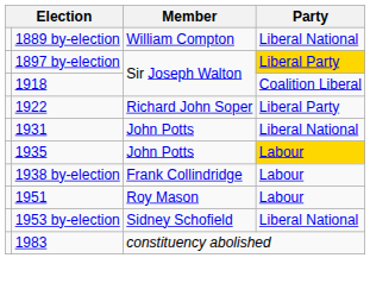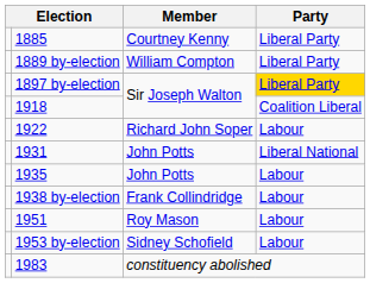+ row: 1885 | Courtney Kenny | Liberal Party
1889 by-election | Party: Liberal National -> Liberal Party
1922 | Party: Liberal Party -> Labour
1935 | Party: gold background -> no background
1953 by-election | Party: Liberal National -> Labour
